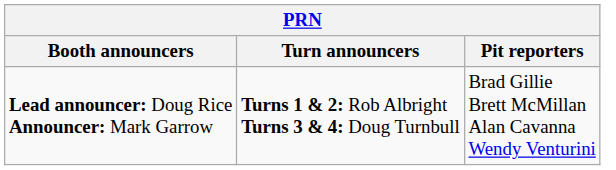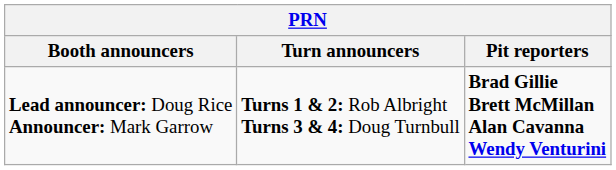Lead announcer: Doug Rice Announcer: Mark Garrow | Pit reporters: normal -> bold
